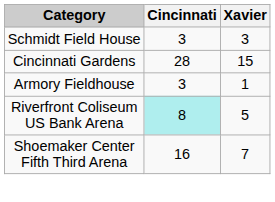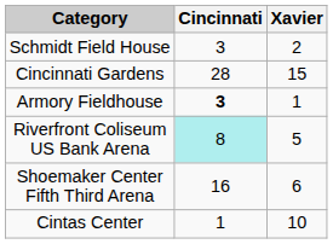Schmidt Field House | Xavier: 3 -> 2
Armory Fieldhouse | Cincinnati: normal -> bold
Shoemaker Center Fifth Third Arena | Xavier: 7 -> 6
+ row: Cintas Center | 1 | 10
